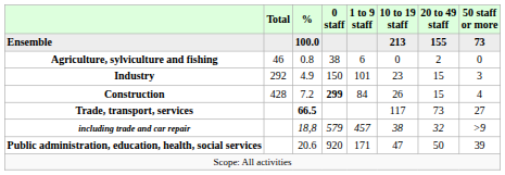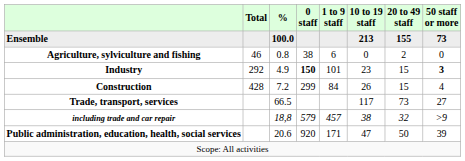Industry | 0 staff: normal -> bold
Industry | 50 staff or more: normal -> bold
Construction | 0 staff: bold -> normal
Trade, transport, services | %: bold -> normal
